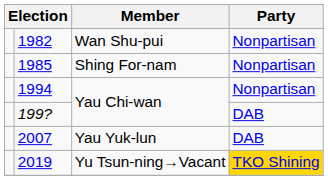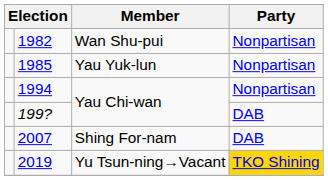1985 | Member: Shing For-nam -> Yau Yuk-lun
2007 | Member: Yau Yuk-lun -> Shing For-nam
